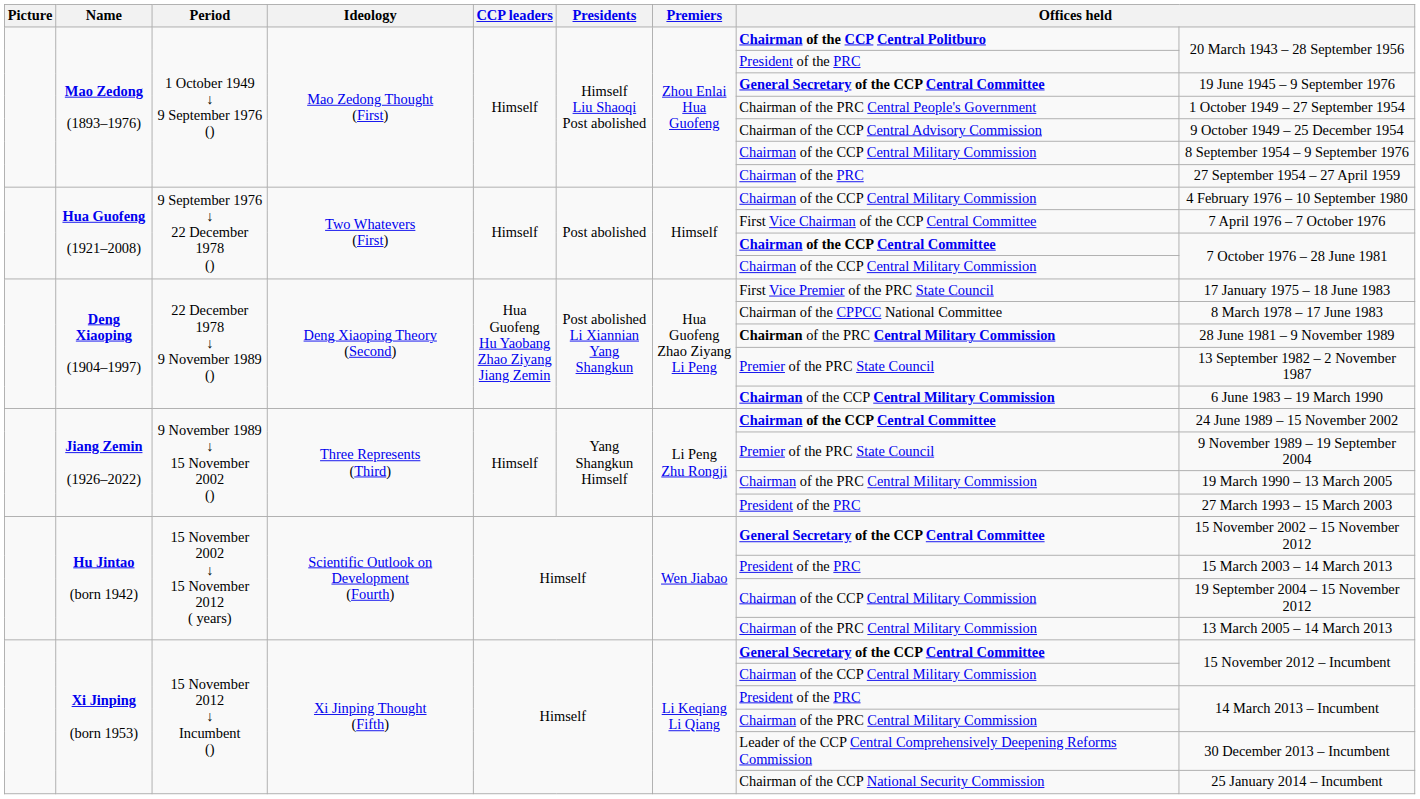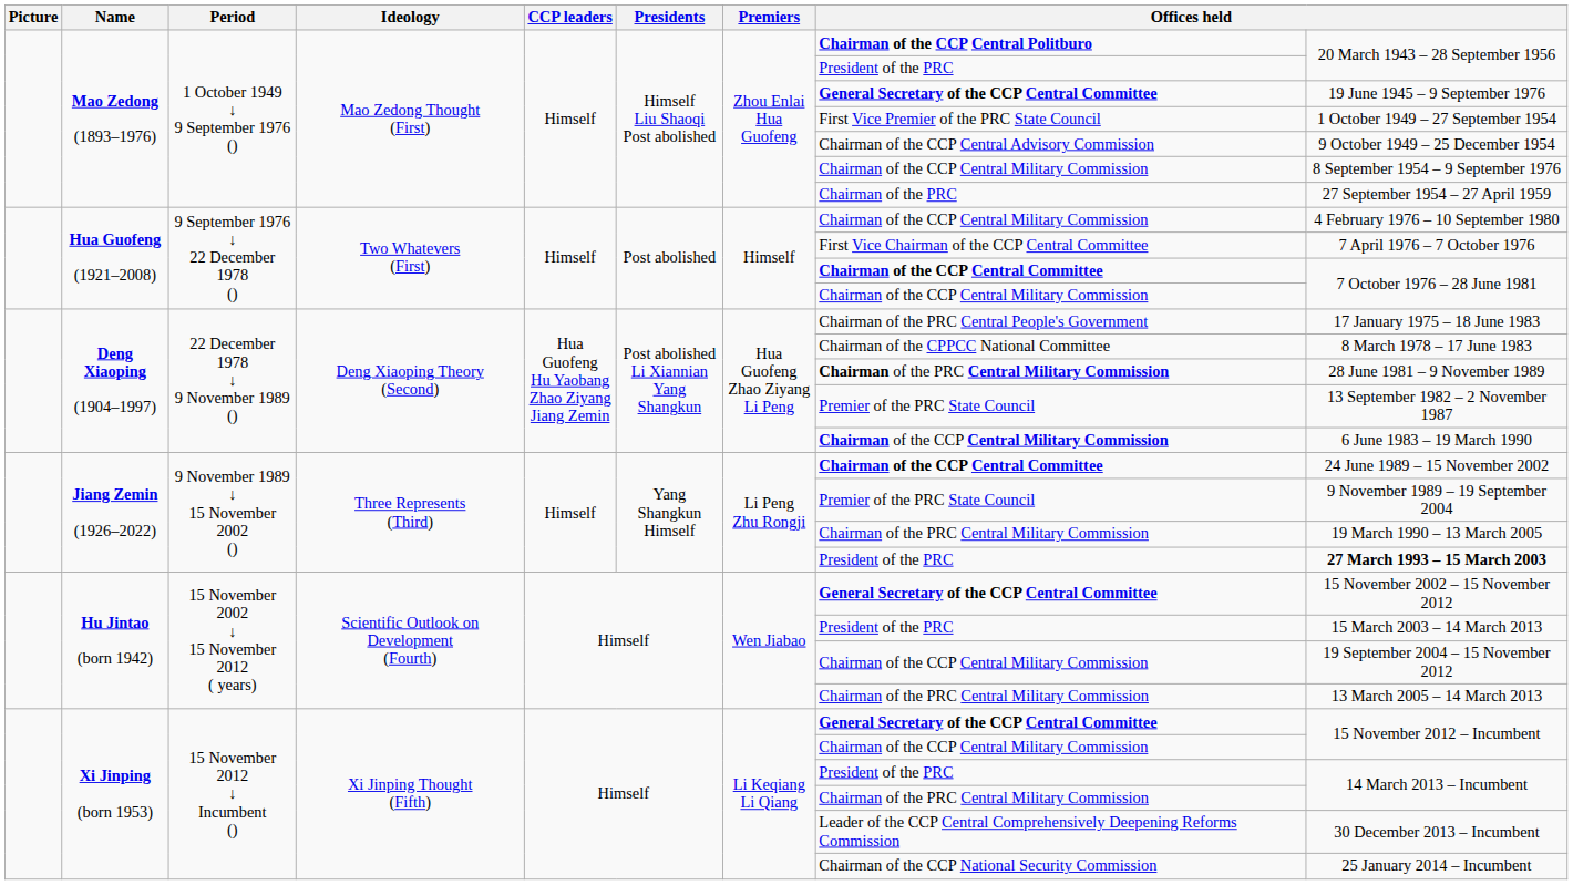row 5 | column 8: Chairman of the PRC Central People's Government -> First Vice Premier of the PRC State Council
row 13 | column 8: First Vice Premier of the PRC State Council -> Chairman of the PRC Central People's Government
row 21 | column 9: normal -> bold
